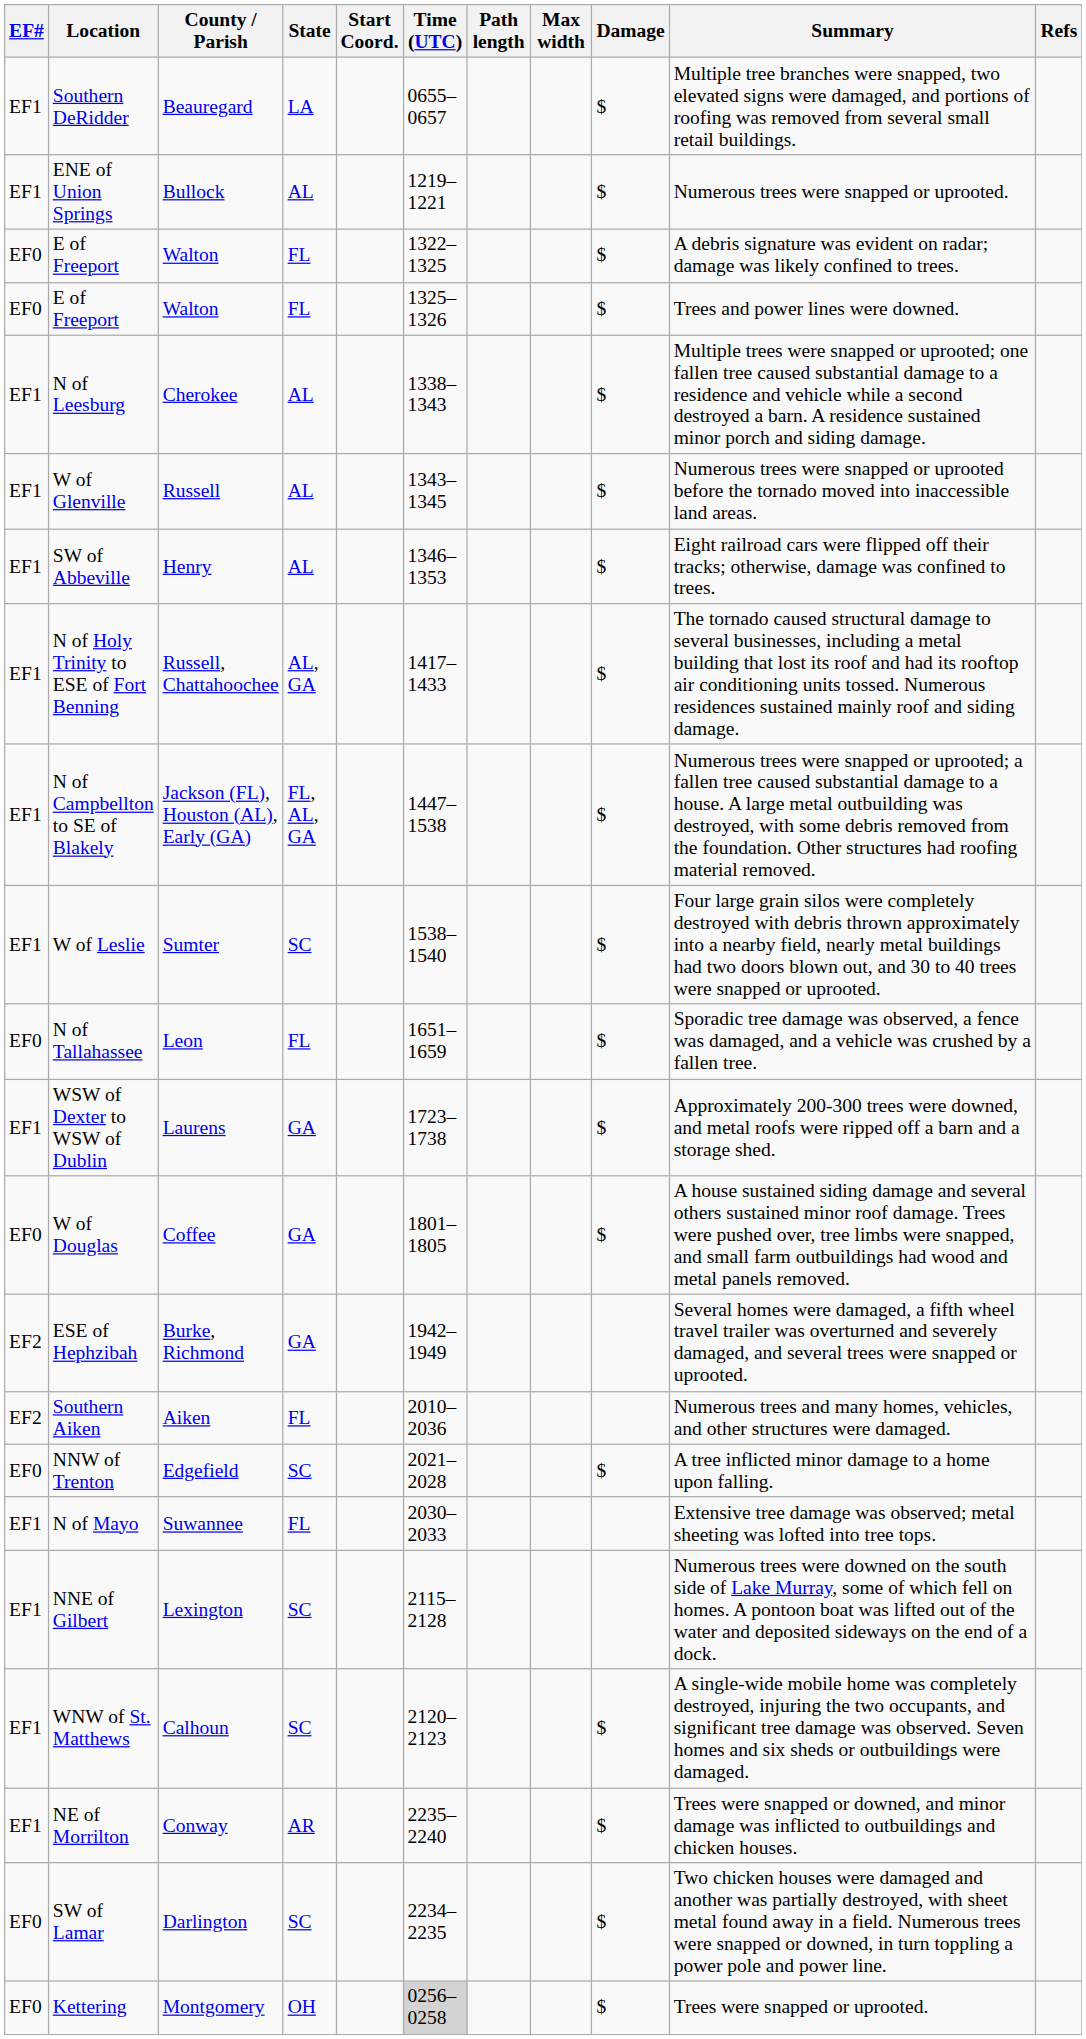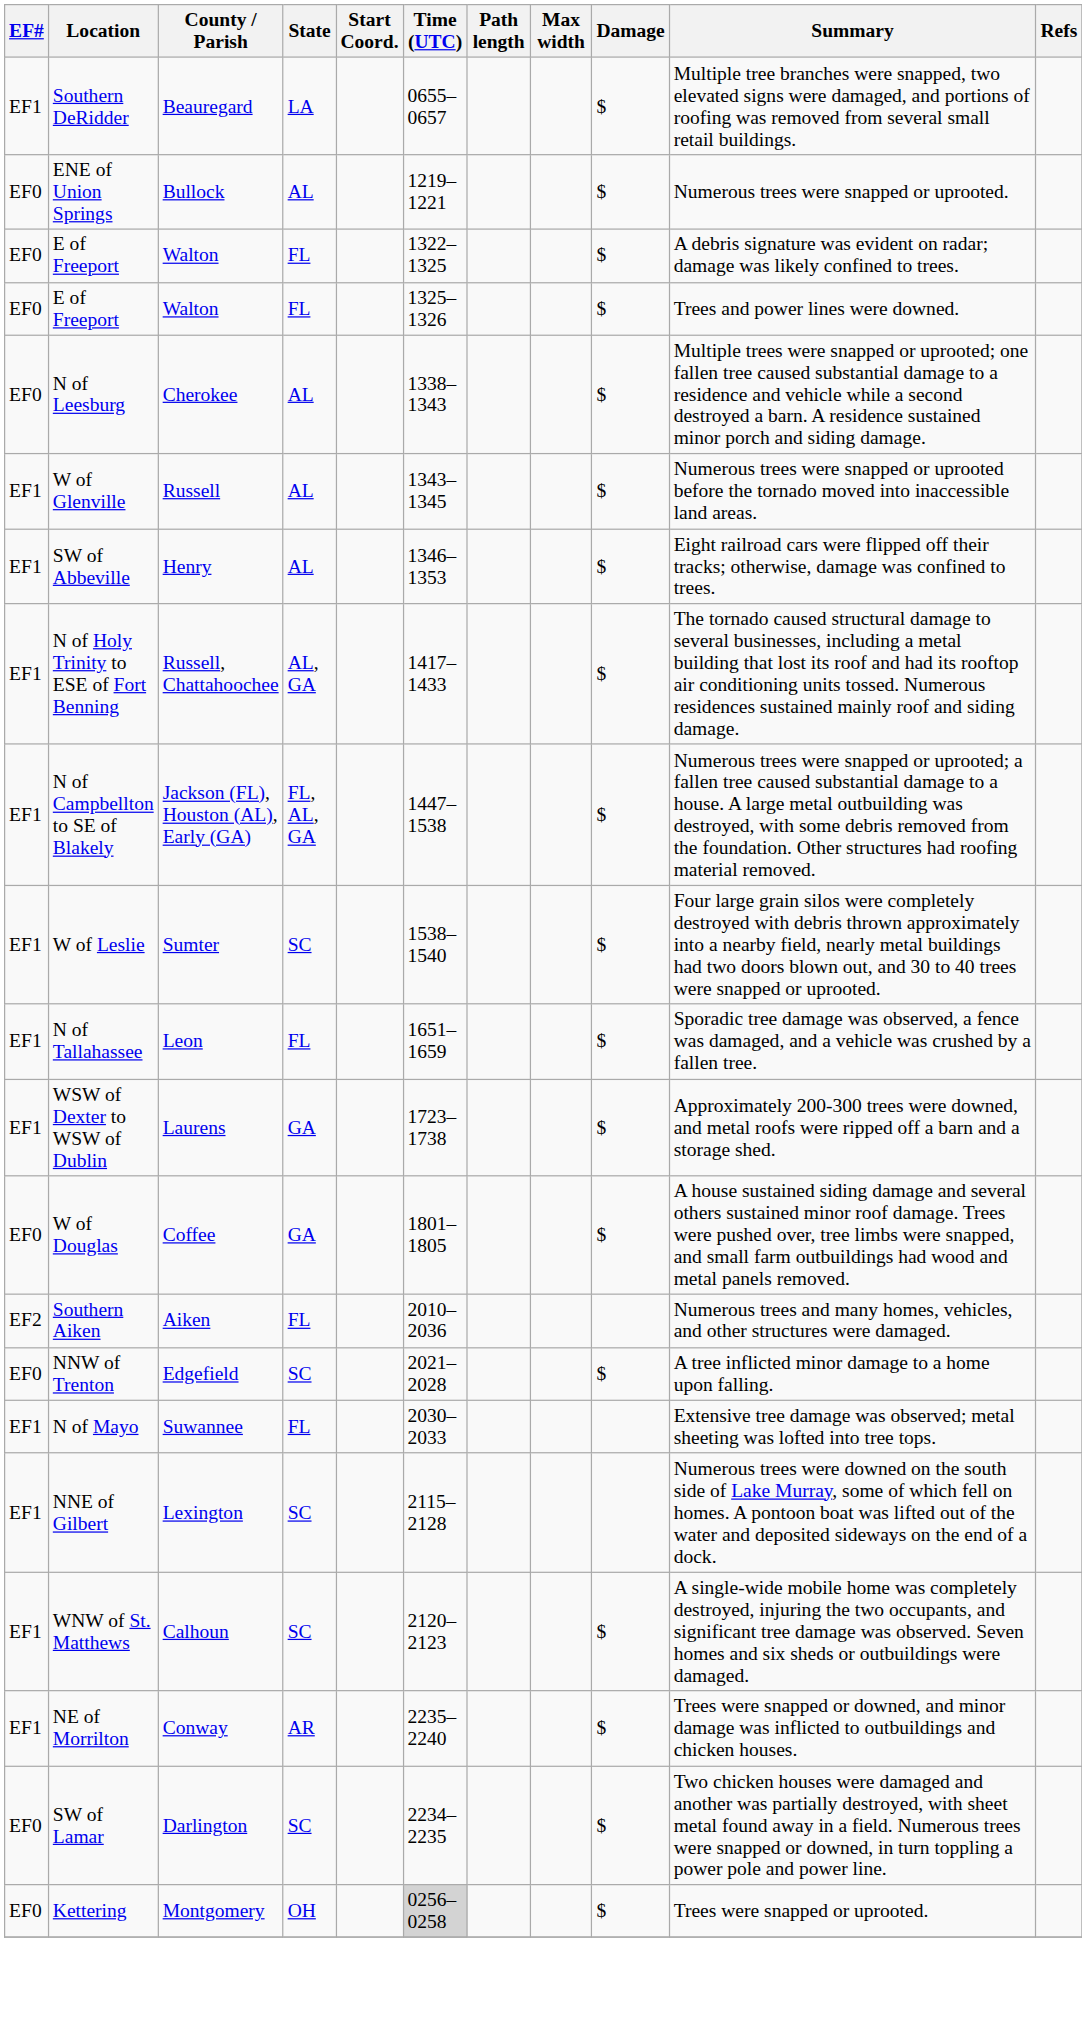ENE of Union Springs | EF#: EF1 -> EF0
N of Leesburg | EF#: EF1 -> EF0
N of Tallahassee | EF#: EF0 -> EF1
- row: EF2 | ESE of Hephzibah | Burke, Richmond | GA | 1942–1949 | Several homes were damaged, a fifth wheel travel trailer was overturned and severely damaged, and several trees were snapped or uprooted.
